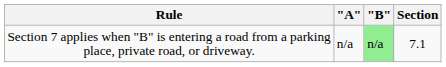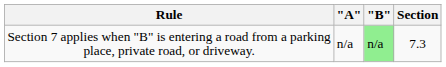row 2 | Section: 7.1 -> 7.3
